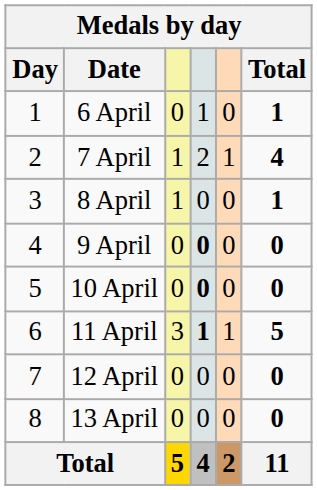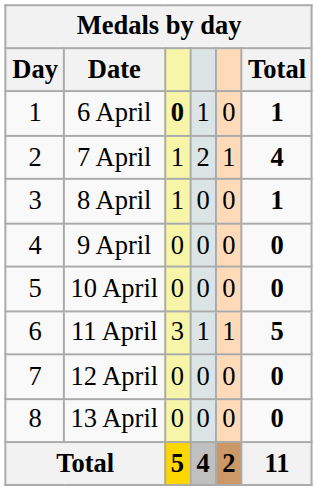6 April | column 3: normal -> bold
9 April | column 4: bold -> normal
10 April | column 4: bold -> normal
11 April | column 4: bold -> normal
